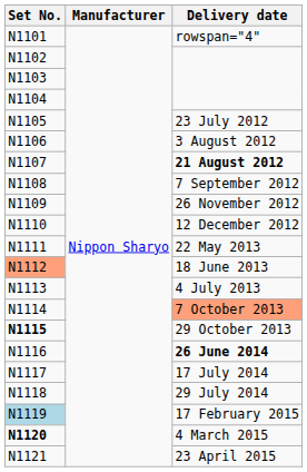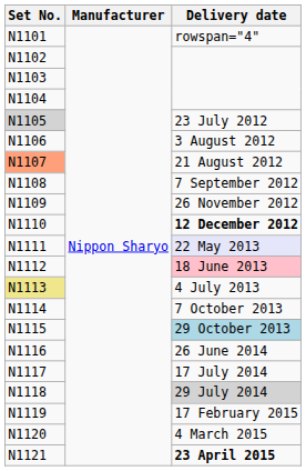23 July 2012 | Set No.: no background -> lightgrey background
21 August 2012 | Set No.: no background -> lightsalmon background
21 August 2012 | Delivery date: bold -> normal
12 December 2012 | Delivery date: normal -> bold
22 May 2013 | Delivery date: no background -> lavender background
18 June 2013 | Set No.: lightsalmon background -> no background
18 June 2013 | Delivery date: no background -> pink background
4 July 2013 | Set No.: no background -> khaki background
7 October 2013 | Delivery date: lightsalmon background -> no background
29 October 2013 | Set No.: bold -> normal
29 October 2013 | Delivery date: no background -> lightblue background
26 June 2014 | Delivery date: bold -> normal
29 July 2014 | Delivery date: no background -> lightgrey background
17 February 2015 | Set No.: lightblue background -> no background
4 March 2015 | Set No.: bold -> normal
23 April 2015 | Delivery date: normal -> bold
